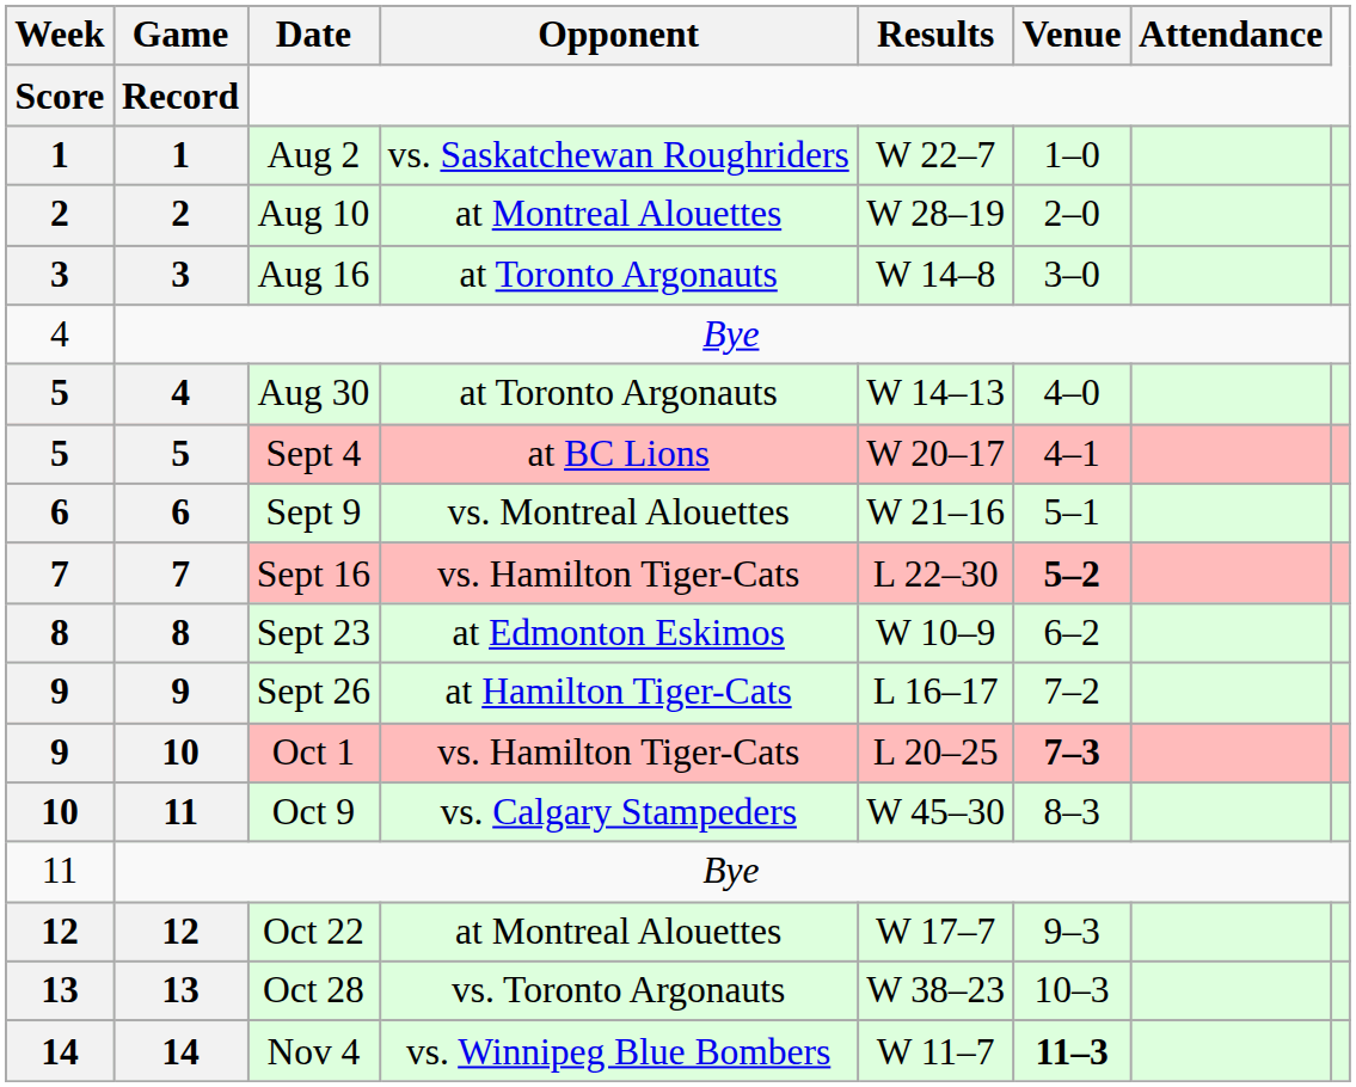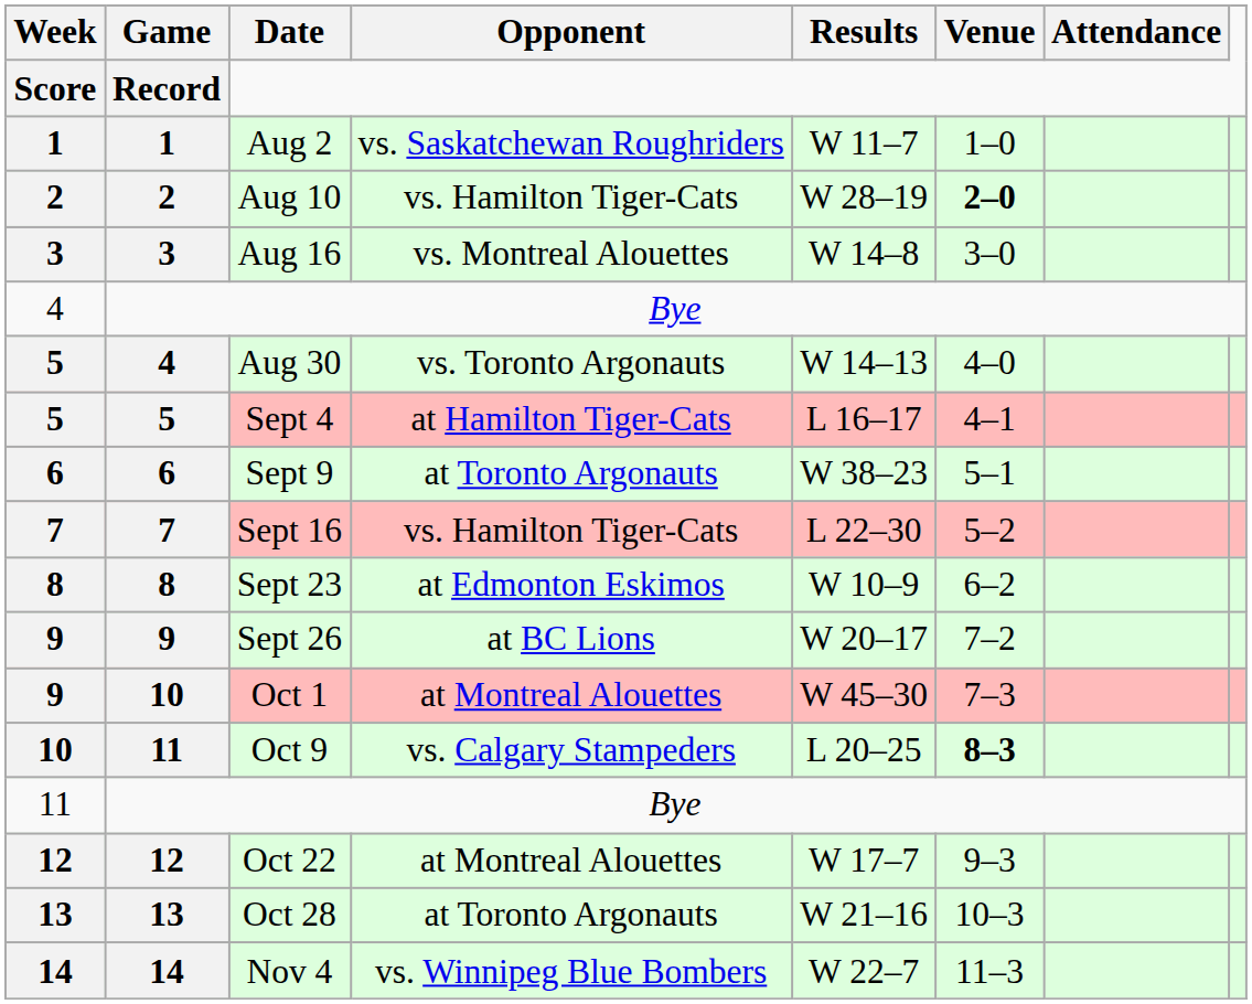Aug 2 | Results: W 22–7 -> W 11–7
Aug 10 | Opponent: at Montreal Alouettes -> vs. Hamilton Tiger-Cats
Aug 10 | Venue: normal -> bold
Aug 16 | Opponent: at Toronto Argonauts -> vs. Montreal Alouettes
Aug 30 | Opponent: at Toronto Argonauts -> vs. Toronto Argonauts
Sept 4 | Opponent: at BC Lions -> at Hamilton Tiger-Cats
Sept 4 | Results: W 20–17 -> L 16–17
Sept 9 | Opponent: vs. Montreal Alouettes -> at Toronto Argonauts
Sept 9 | Results: W 21–16 -> W 38–23
Sept 16 | Venue: bold -> normal
Sept 26 | Opponent: at Hamilton Tiger-Cats -> at BC Lions
Sept 26 | Results: L 16–17 -> W 20–17
Oct 1 | Opponent: vs. Hamilton Tiger-Cats -> at Montreal Alouettes
Oct 1 | Results: L 20–25 -> W 45–30
Oct 1 | Venue: bold -> normal
Oct 9 | Results: W 45–30 -> L 20–25
Oct 9 | Venue: normal -> bold
Oct 28 | Opponent: vs. Toronto Argonauts -> at Toronto Argonauts
Oct 28 | Results: W 38–23 -> W 21–16
Nov 4 | Results: W 11–7 -> W 22–7
Nov 4 | Venue: bold -> normal
